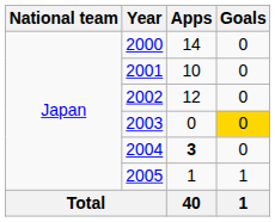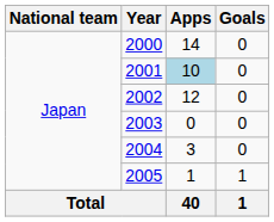2001 | Apps: no background -> lightblue background
2003 | Goals: gold background -> no background
2004 | Apps: bold -> normal
